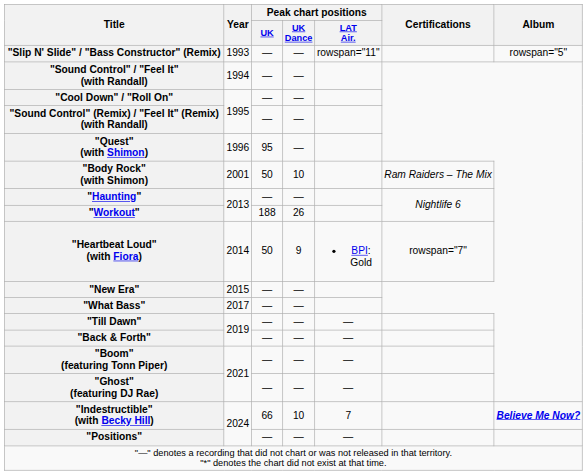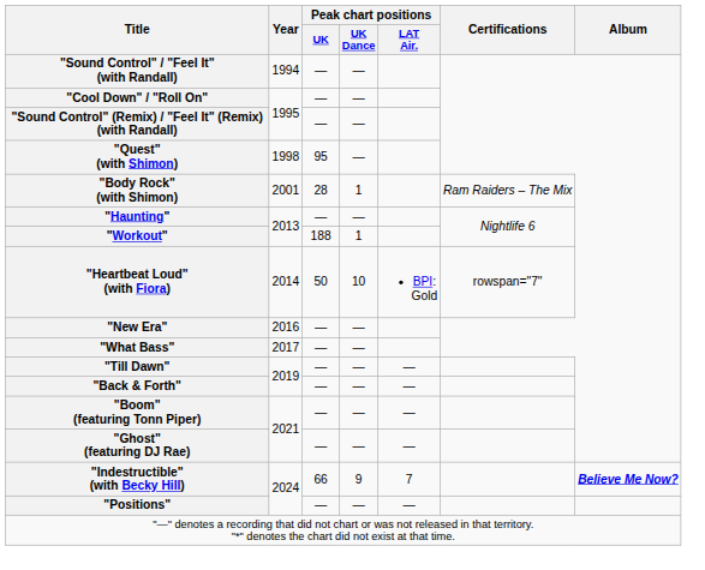- row: "Slip N' Slide" / "Bass Constructor" (Remix) | 1993 | — | — | rowspan="11" | rowspan="5"
"Quest" (with Shimon) | Year: 1996 -> 1998
"Body Rock" (with Shimon) | Peak chart positions / UK: 50 -> 28
"Body Rock" (with Shimon) | Peak chart positions / UK Dance: 10 -> 1
"Workout" | Peak chart positions / UK Dance: 26 -> 1
"Heartbeat Loud" (with Fiora) | Peak chart positions / UK Dance: 9 -> 10
"New Era" | Year: 2015 -> 2016
"Indestructible" (with Becky Hill) | Peak chart positions / UK Dance: 10 -> 9
